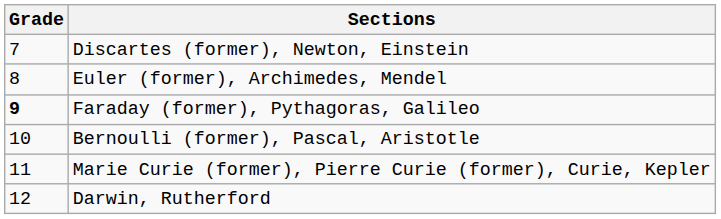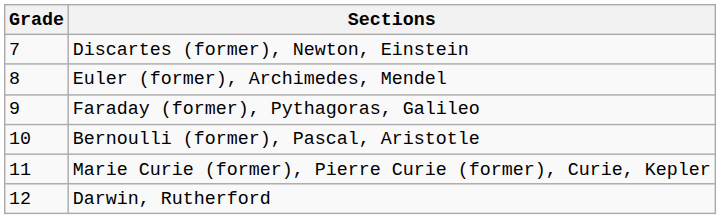Faraday (former), Pythagoras, Galileo | Grade: bold -> normal
